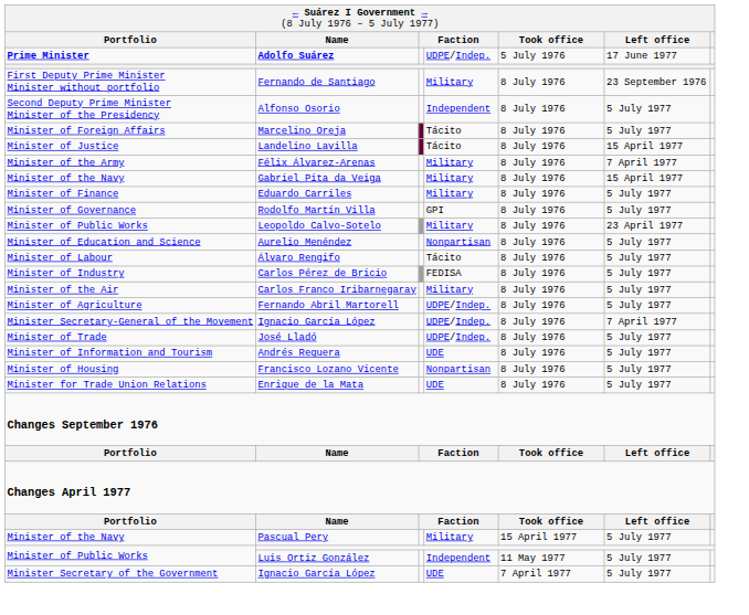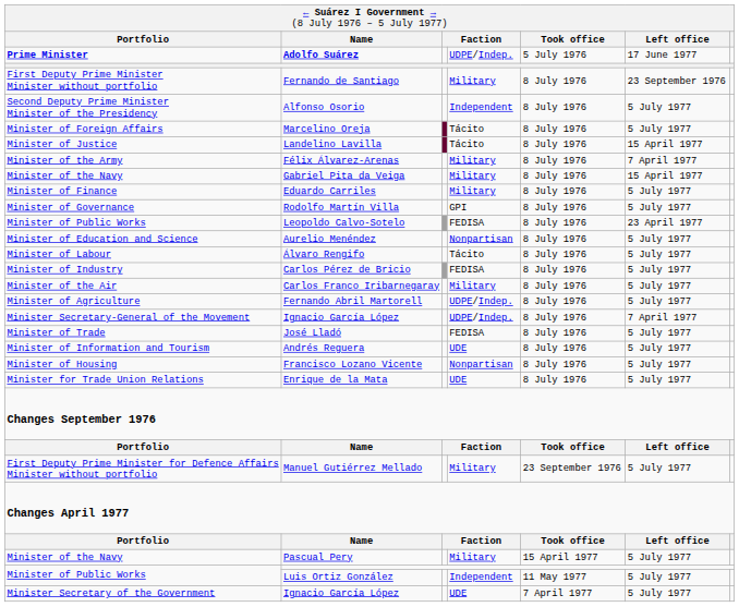Leopoldo Calvo-Sotelo | column 4: Military -> FEDISA
José Lladó | column 4: UDPE/Indep. -> FEDISA
+ row: First Deputy Prime Minister for Defence Affairs Minister without portfolio | Manuel Gutiérrez Mellado | Military | 23 September 1976 | 5 July 1977
